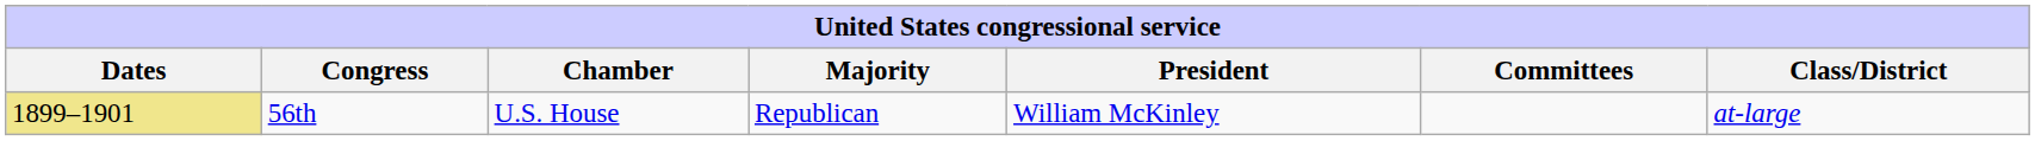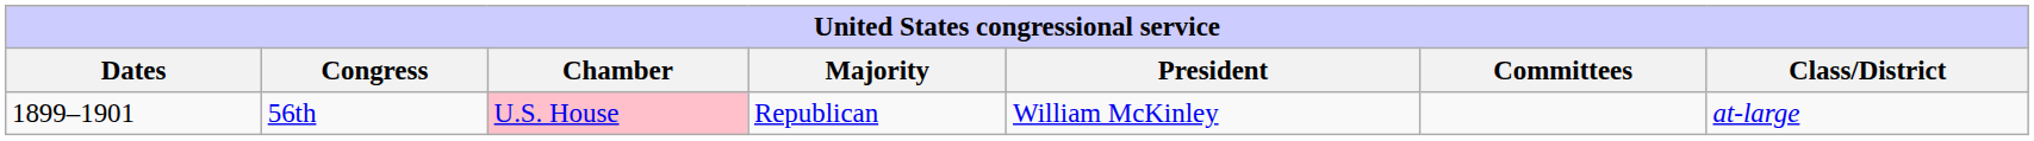56th | Dates: khaki background -> no background
56th | Chamber: no background -> pink background
